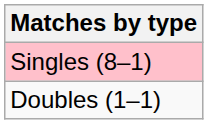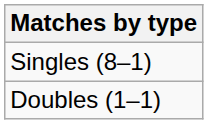row 2 | column 1: pink background -> no background
